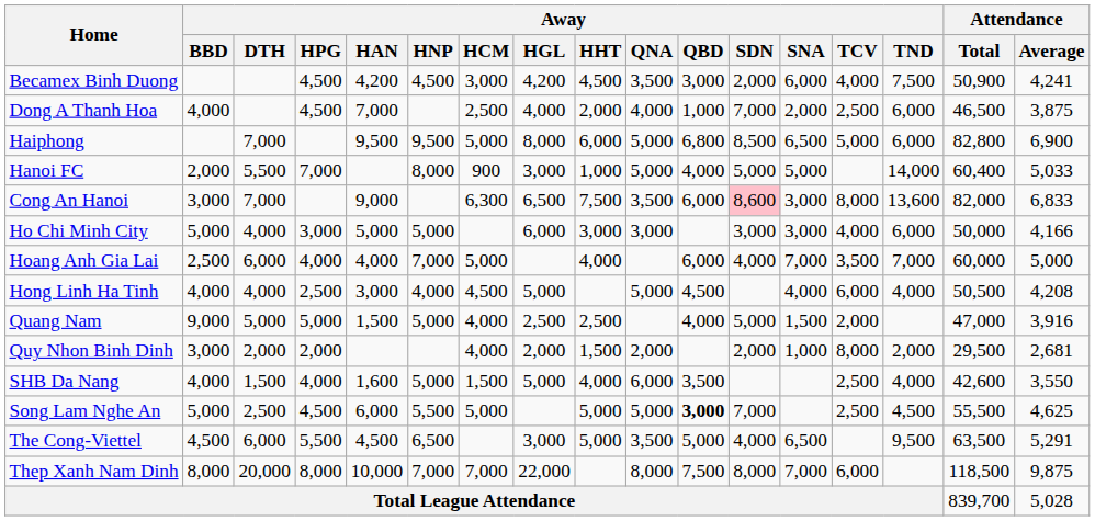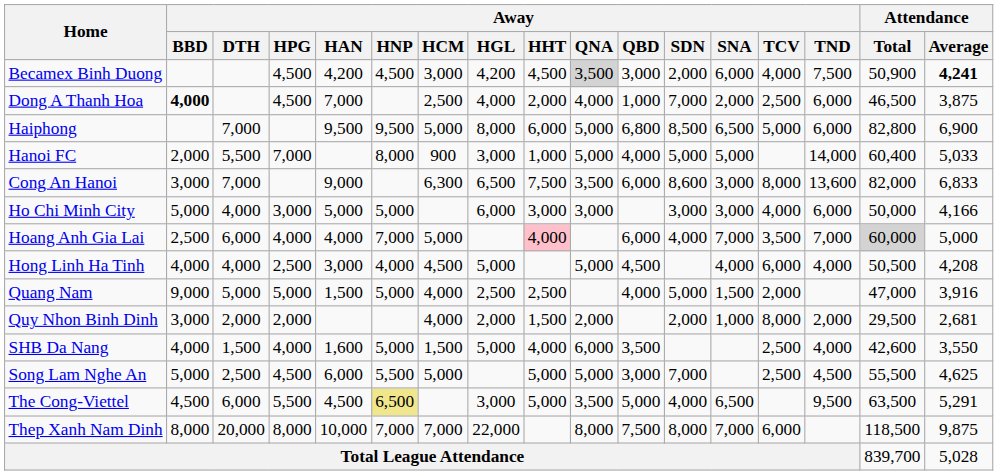Becamex Binh Duong | Away / QNA: no background -> lightgrey background
Becamex Binh Duong | Attendance / Average: normal -> bold
Dong A Thanh Hoa | Away / BBD: normal -> bold
Cong An Hanoi | Away / SDN: pink background -> no background
Hoang Anh Gia Lai | Away / HHT: no background -> pink background
Hoang Anh Gia Lai | Attendance / Total: no background -> lightgrey background
Song Lam Nghe An | Away / QBD: bold -> normal
The Cong-Viettel | Away / HNP: no background -> khaki background
